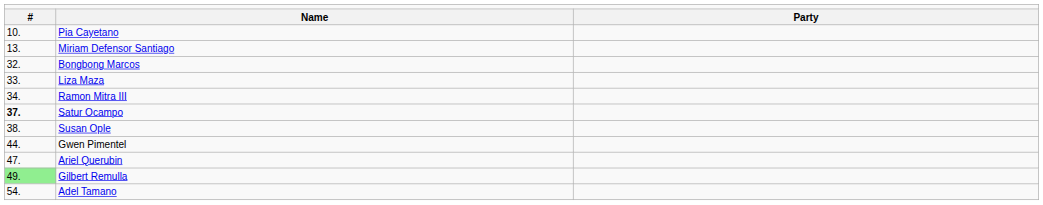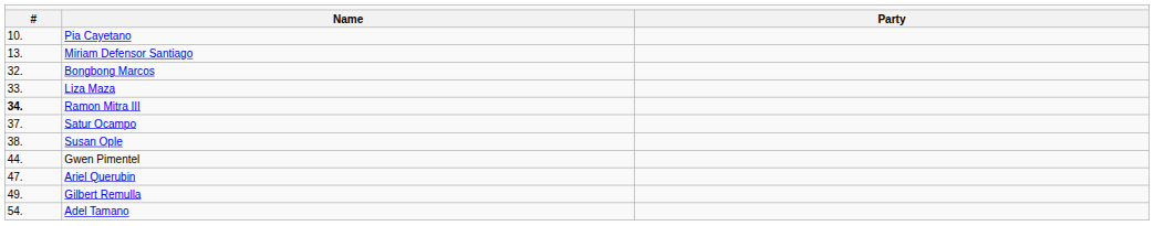Ramon Mitra III | column 1: normal -> bold
Satur Ocampo | column 1: bold -> normal
Gilbert Remulla | column 1: lightgreen background -> no background
